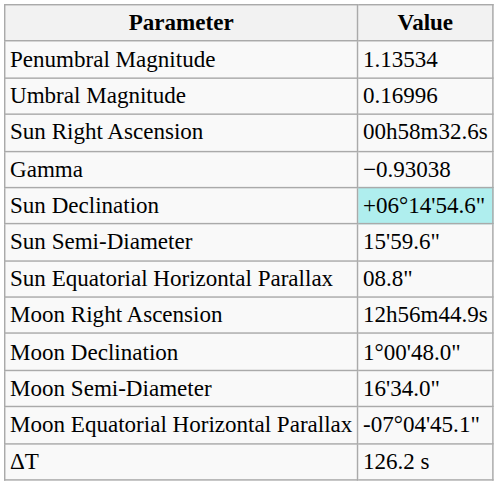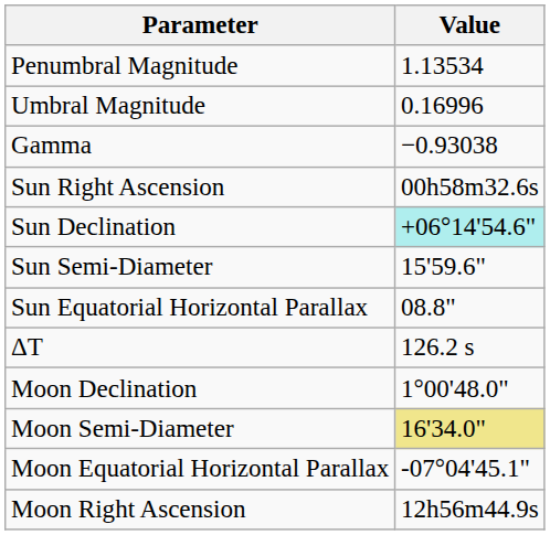rows swapped: Gamma <-> Sun Right Ascension
rows swapped: Moon Right Ascension <-> ΔT
Moon Semi-Diameter | Value: no background -> khaki background
